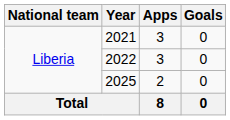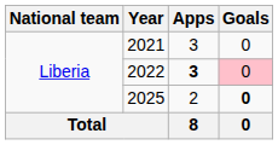2022 | Apps: normal -> bold
2022 | Goals: no background -> pink background
2025 | Goals: normal -> bold
